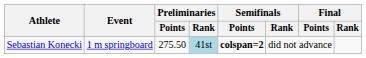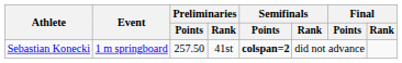Sebastian Konecki | Preliminaries / Points: 275.50 -> 257.50
Sebastian Konecki | Preliminaries / Rank: lightblue background -> no background
